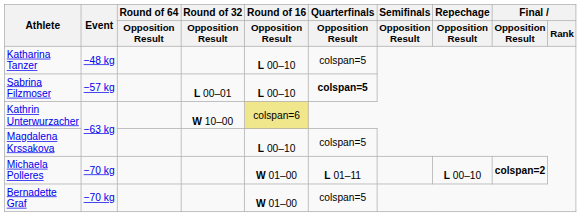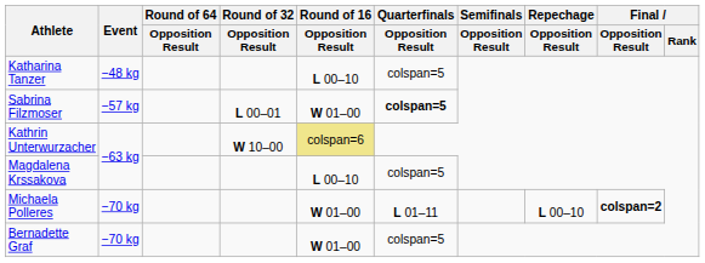Sabrina Filzmoser | Round of 16 / Opposition Result: L 00–10 -> W 01–00
